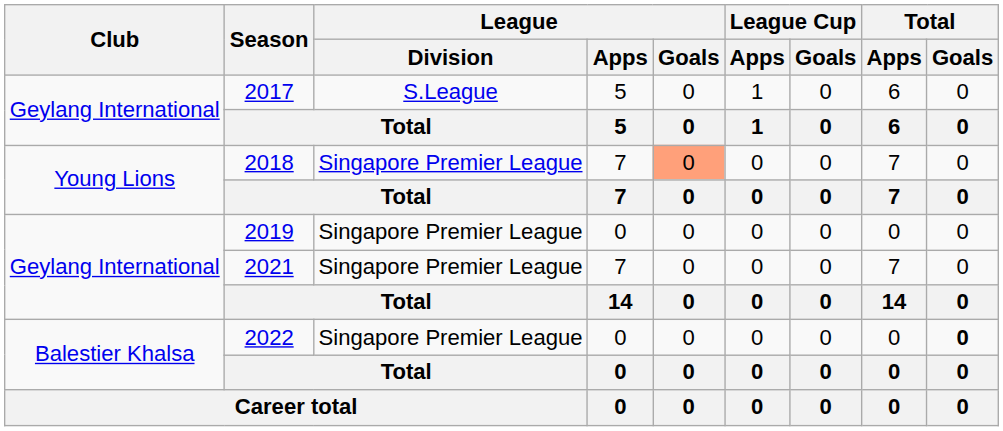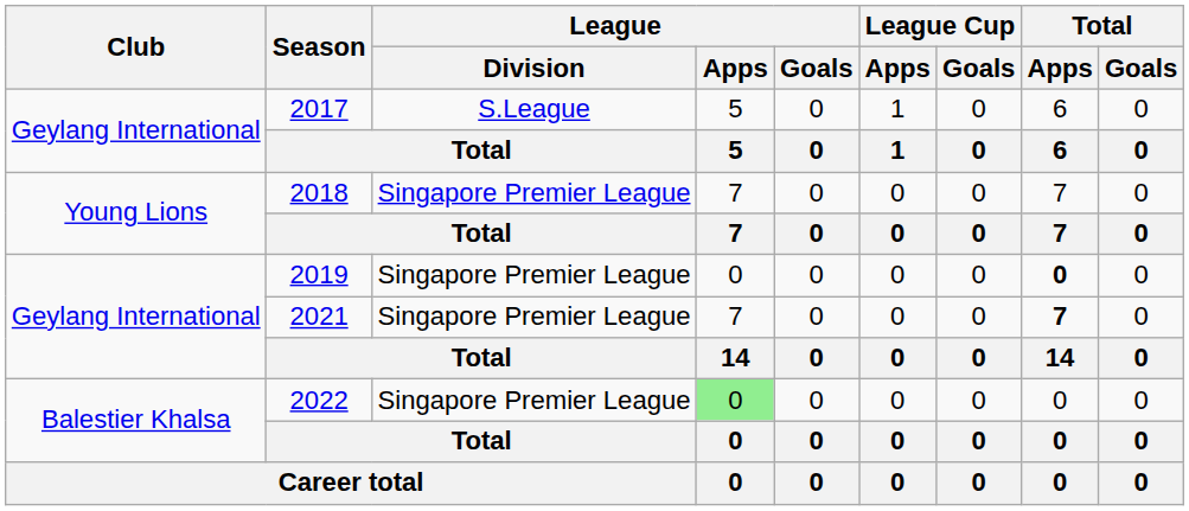2018 | League / Goals: lightsalmon background -> no background
2019 | Total / Apps: normal -> bold
2021 | Total / Apps: normal -> bold
2022 | League / Apps: no background -> lightgreen background
2022 | Total / Goals: bold -> normal
